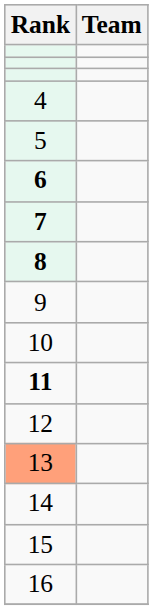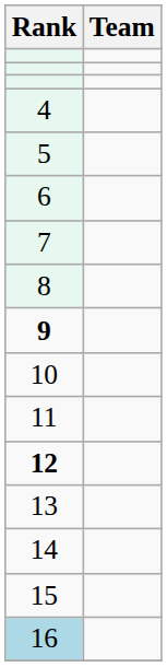row 7 | Rank: bold -> normal
row 8 | Rank: bold -> normal
row 9 | Rank: bold -> normal
row 10 | Rank: normal -> bold
row 12 | Rank: bold -> normal
row 13 | Rank: normal -> bold
row 14 | Rank: lightsalmon background -> no background
row 17 | Rank: no background -> lightblue background
